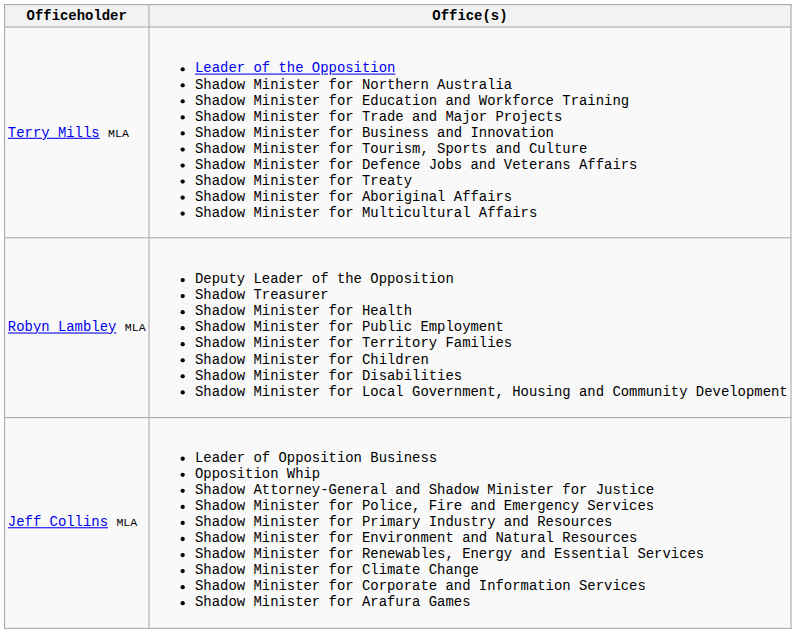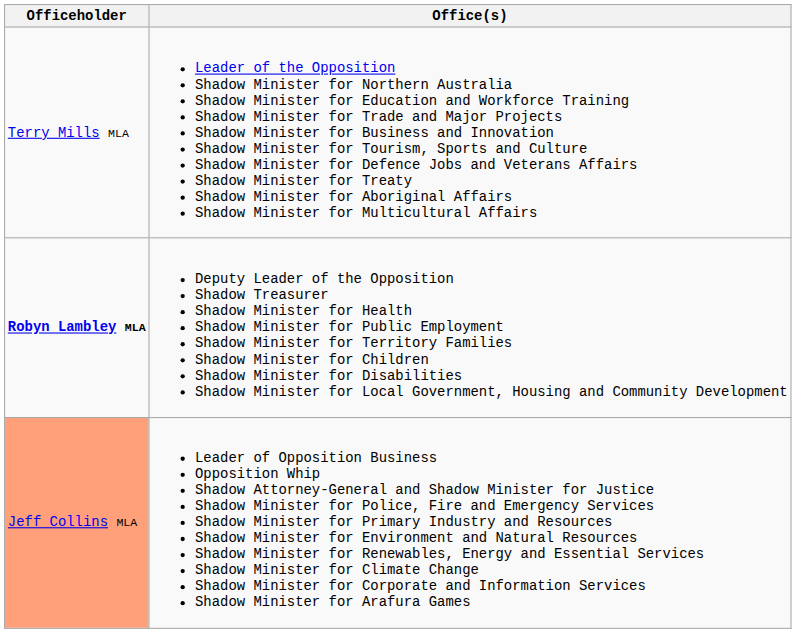Robyn Lambley MLA | Officeholder: normal -> bold
Jeff Collins MLA | Officeholder: no background -> lightsalmon background
